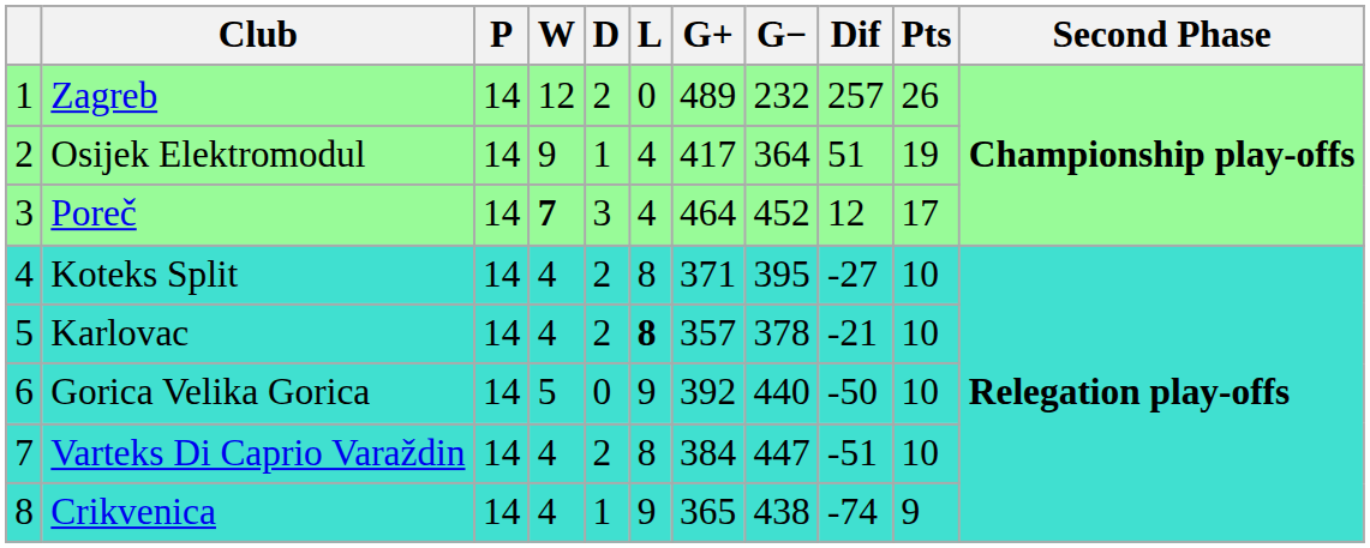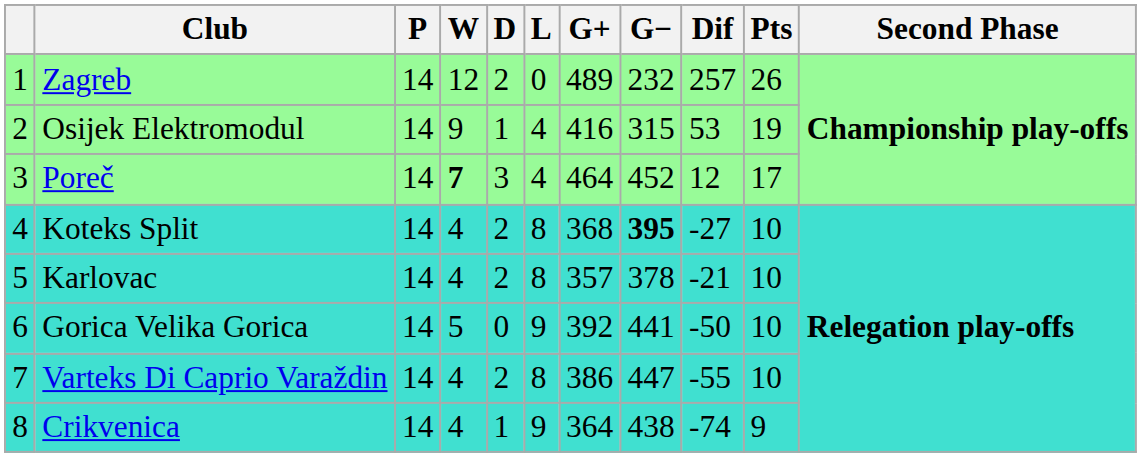Osijek Elektromodul | G+: 417 -> 416
Osijek Elektromodul | G−: 364 -> 315
Osijek Elektromodul | Dif: 51 -> 53
Koteks Split | G+: 371 -> 368
Koteks Split | G−: normal -> bold
Karlovac | L: bold -> normal
Gorica Velika Gorica | G−: 440 -> 441
Varteks Di Caprio Varaždin | G+: 384 -> 386
Varteks Di Caprio Varaždin | Dif: -51 -> -55
Crikvenica | G+: 365 -> 364
